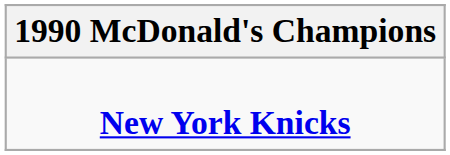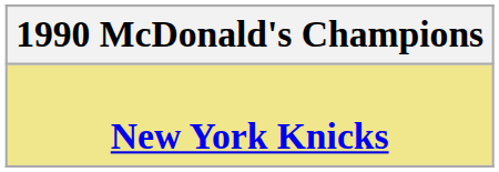row 2 | column 1: no background -> khaki background
